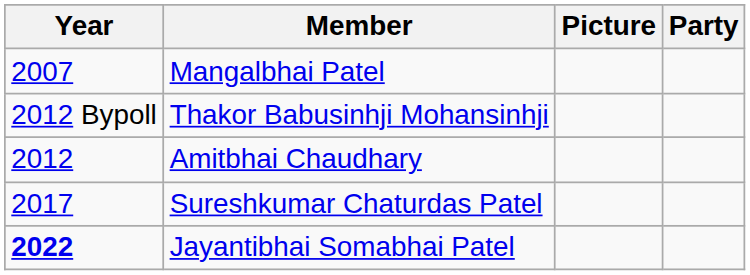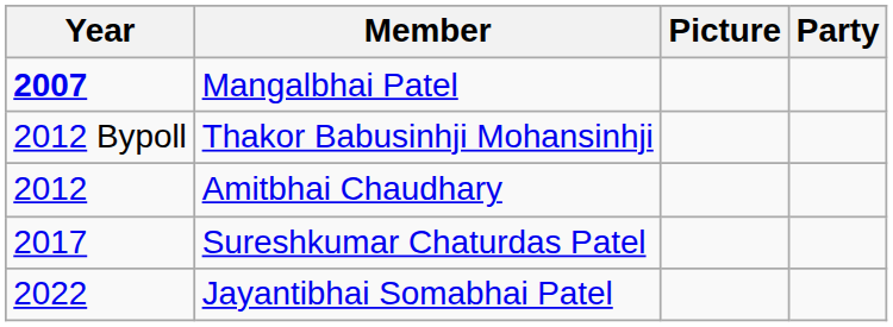Mangalbhai Patel | Year: normal -> bold
Jayantibhai Somabhai Patel | Year: bold -> normal
